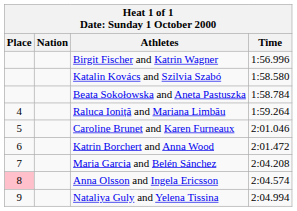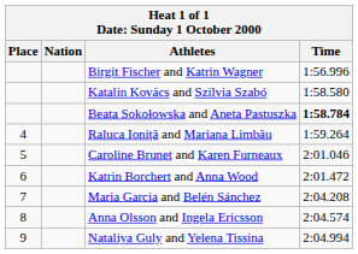Beata Sokołowska and Aneta Pastuszka | Time: normal -> bold
Anna Olsson and Ingela Ericsson | Place: pink background -> no background
